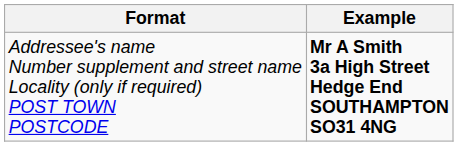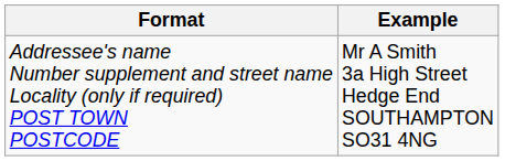row 2 | Example: bold -> normal
